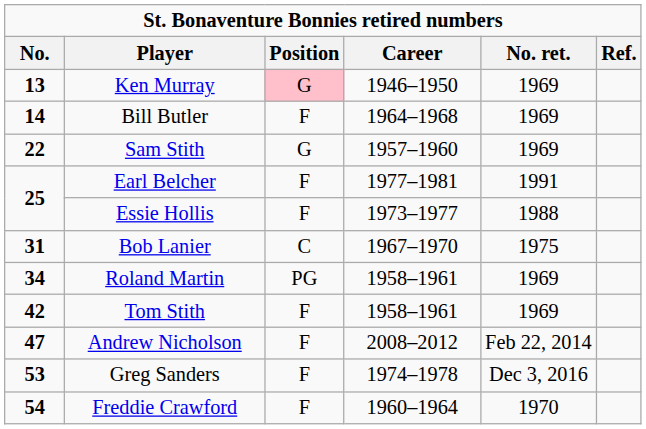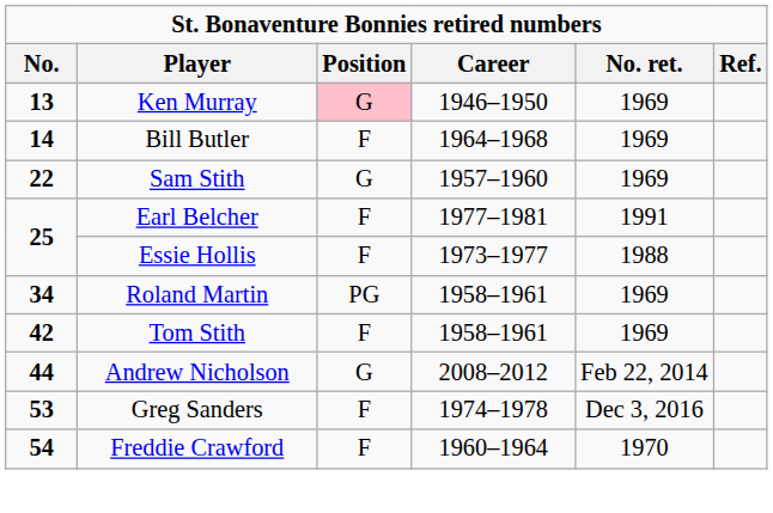- row: 31 | Bob Lanier | C | 1967–1970 | 1975
Andrew Nicholson | No.: 47 -> 44
Andrew Nicholson | Position: F -> G
